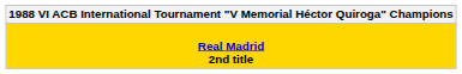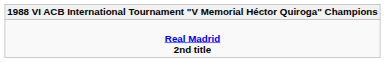row 2 | column 1: gold background -> no background
